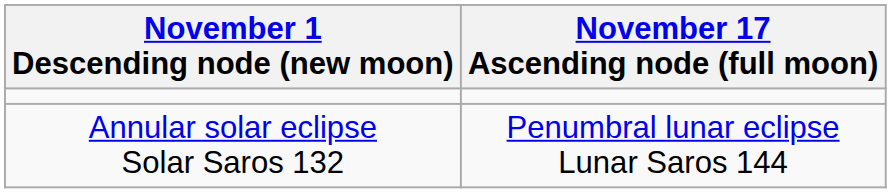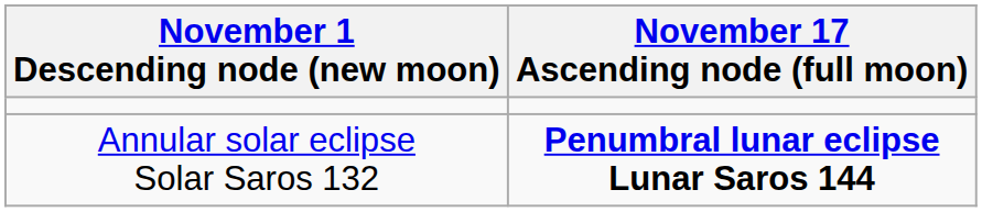Annular solar eclipse Solar Saros 132 | November 17 Ascending node (full moon): normal -> bold
